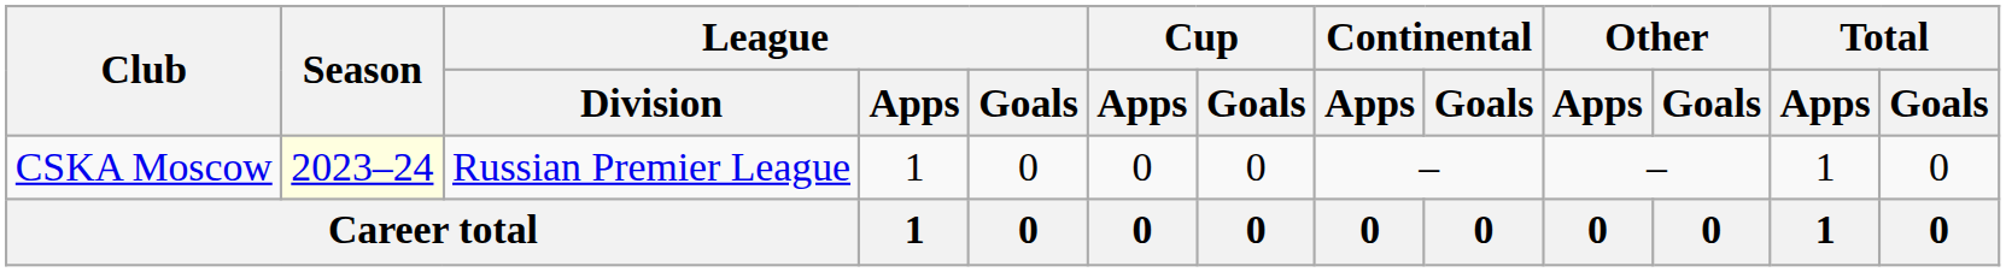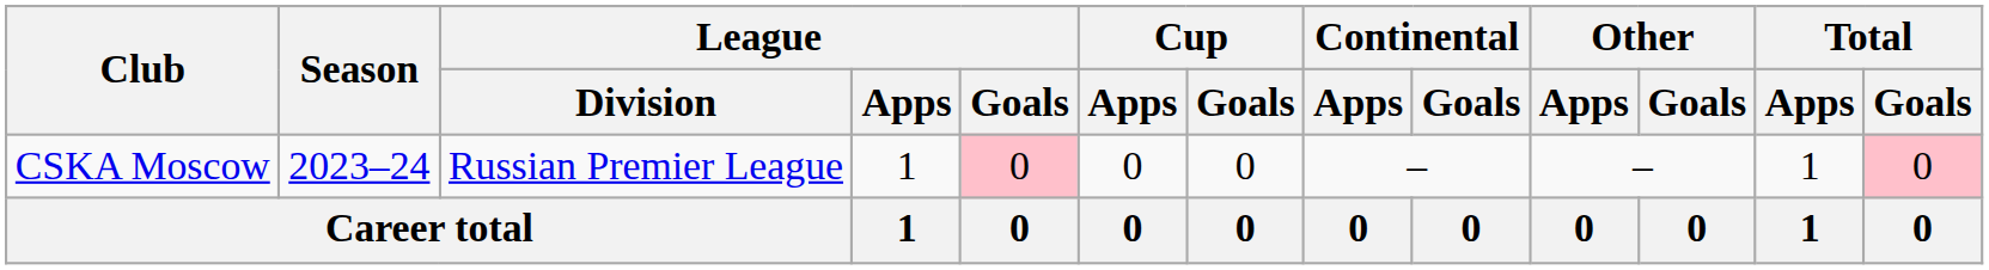CSKA Moscow | Season: lightyellow background -> no background
CSKA Moscow | League / Goals: no background -> pink background
CSKA Moscow | Total / Goals: no background -> pink background
